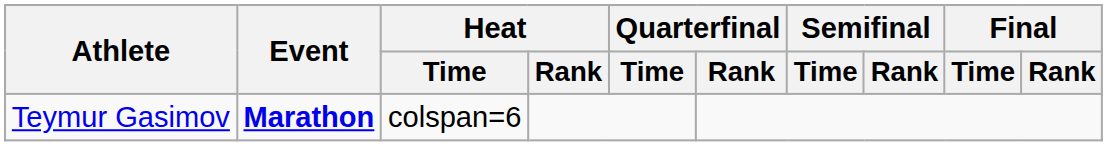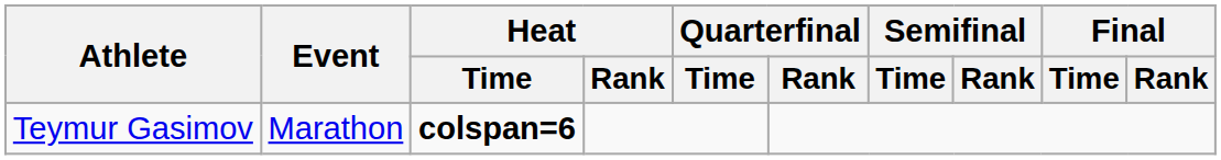Teymur Gasimov | Event: bold -> normal
Teymur Gasimov | Heat / Time: normal -> bold
